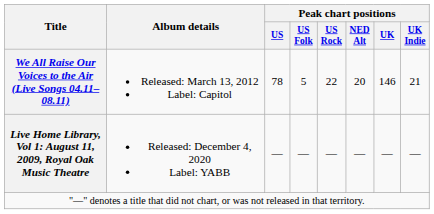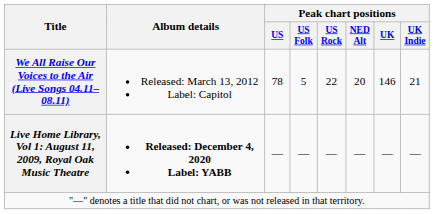row 4 | Album details: normal -> bold
